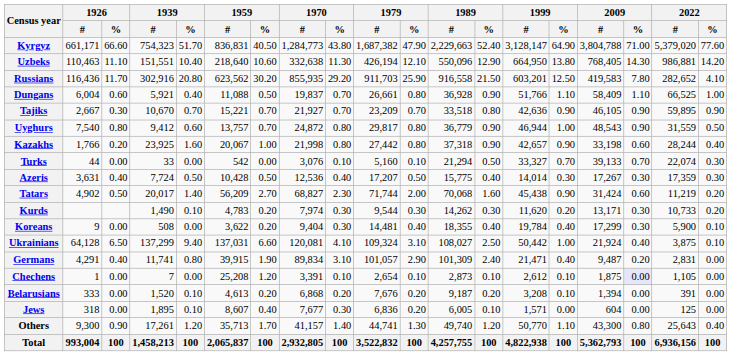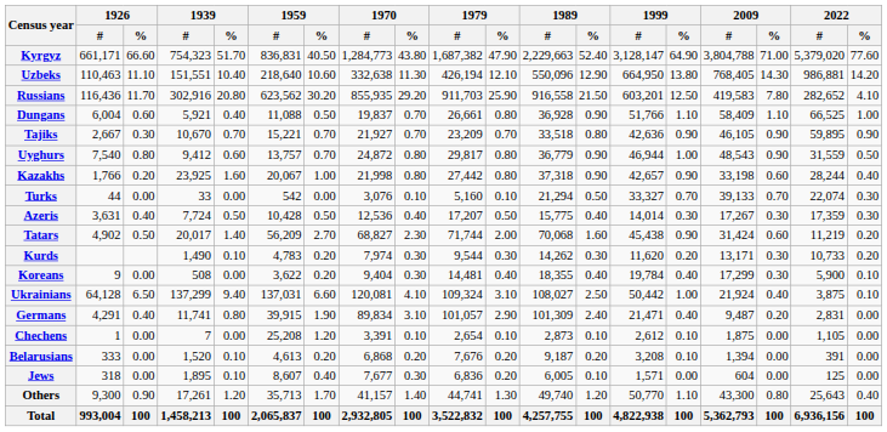Chechens | 2009 / %: lavender background -> no background
